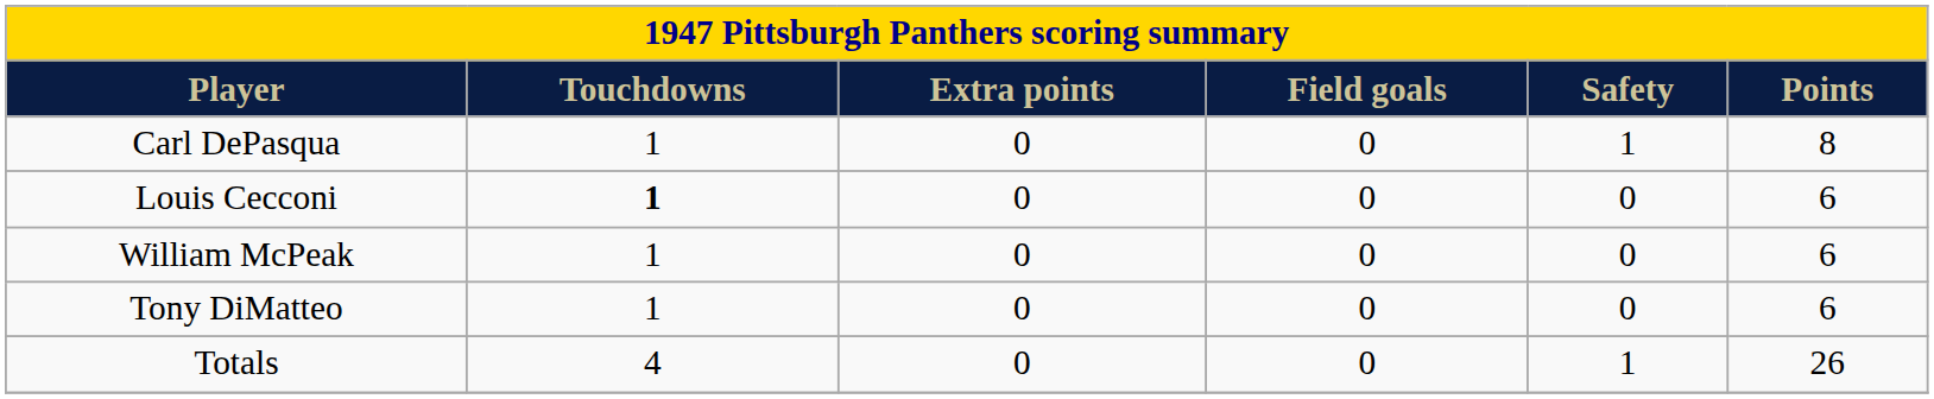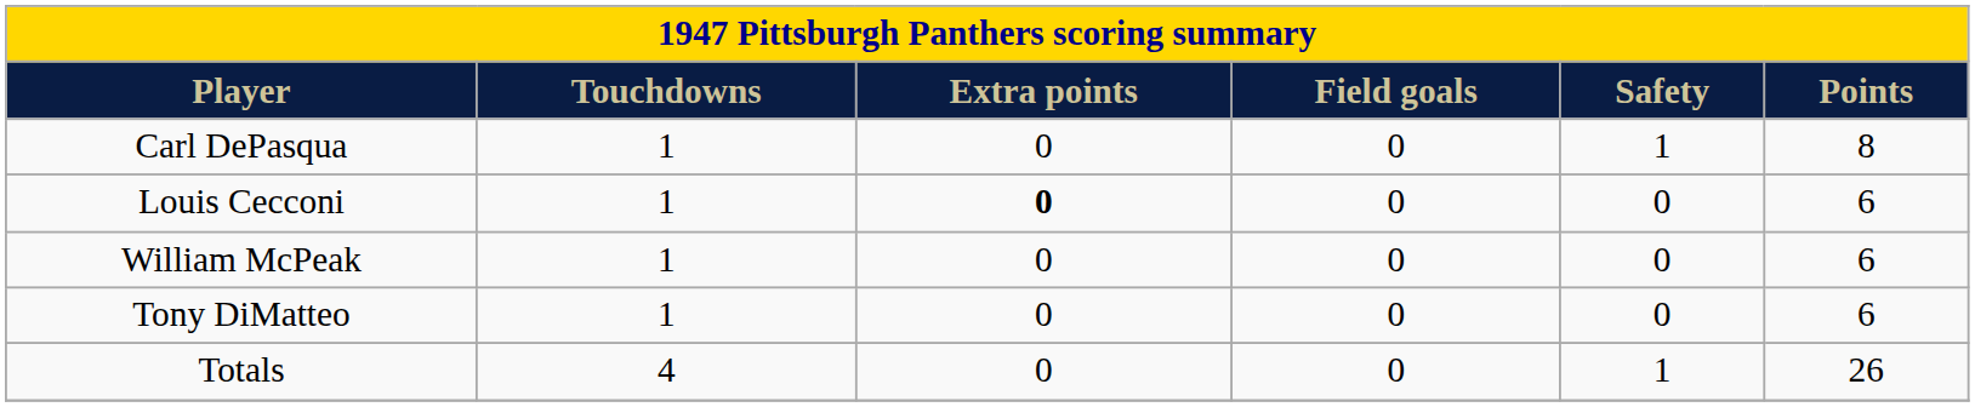Louis Cecconi | Touchdowns: bold -> normal
Louis Cecconi | Extra points: normal -> bold
